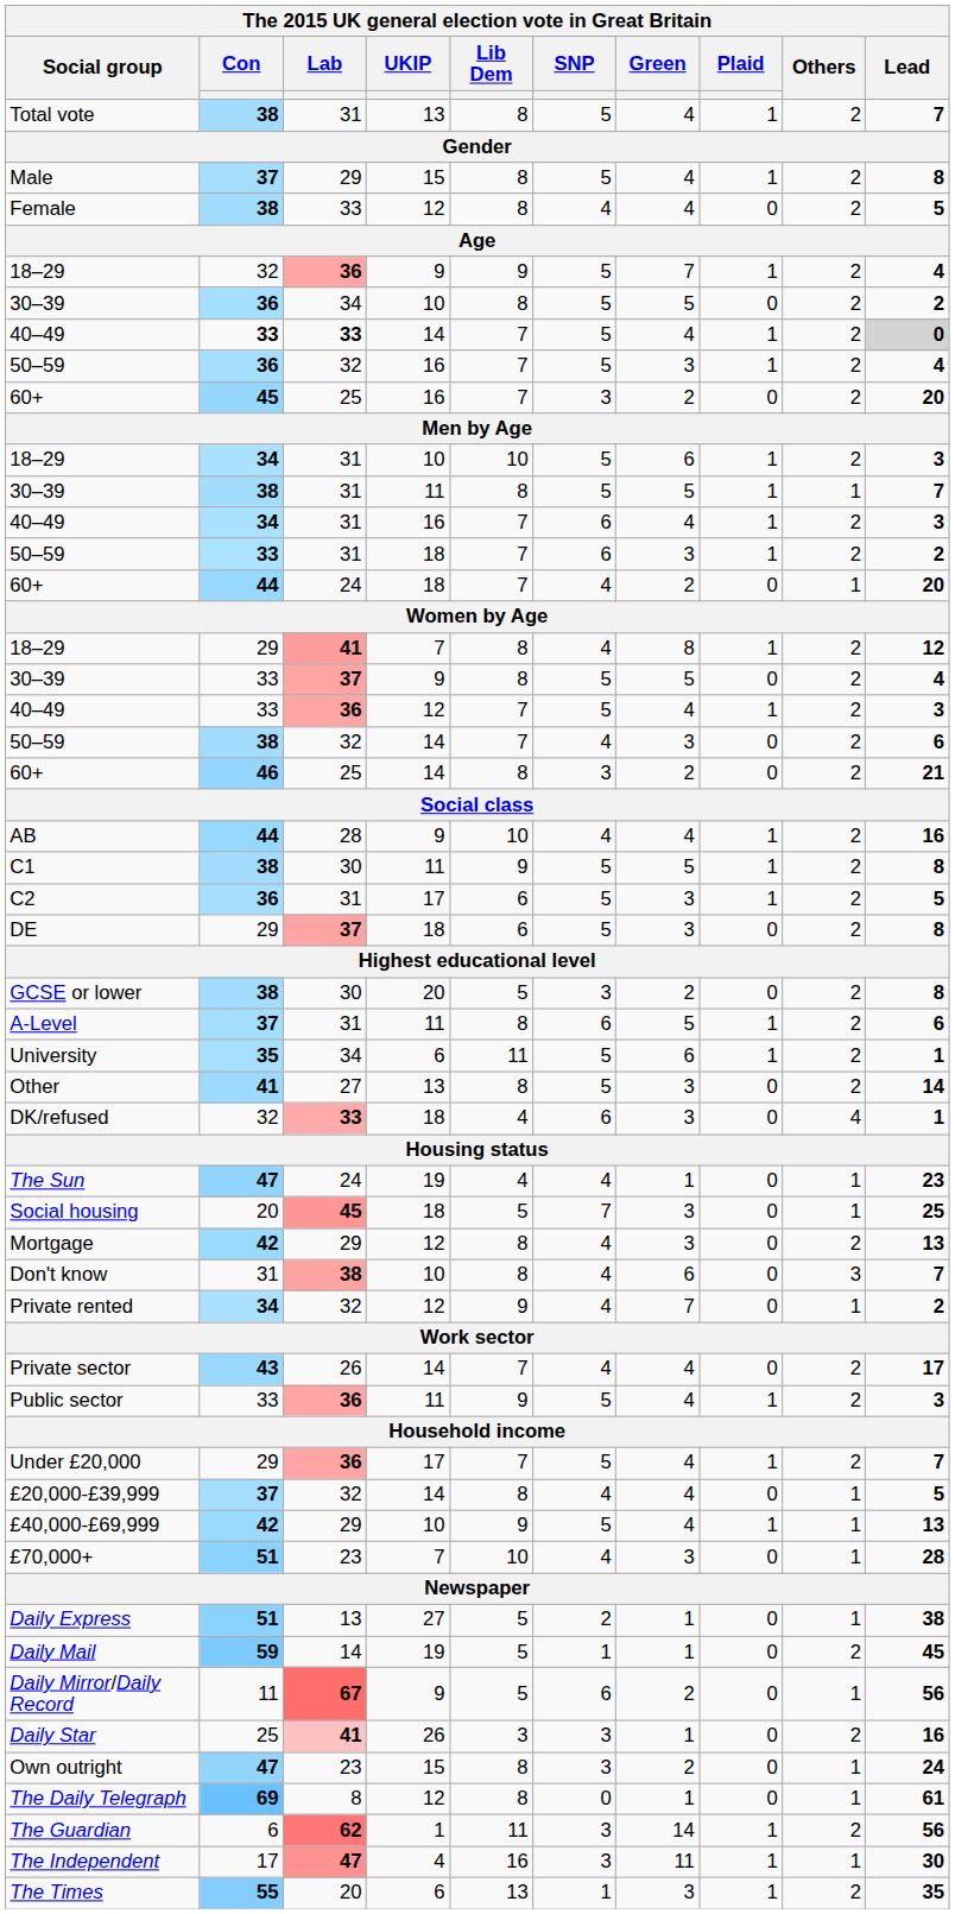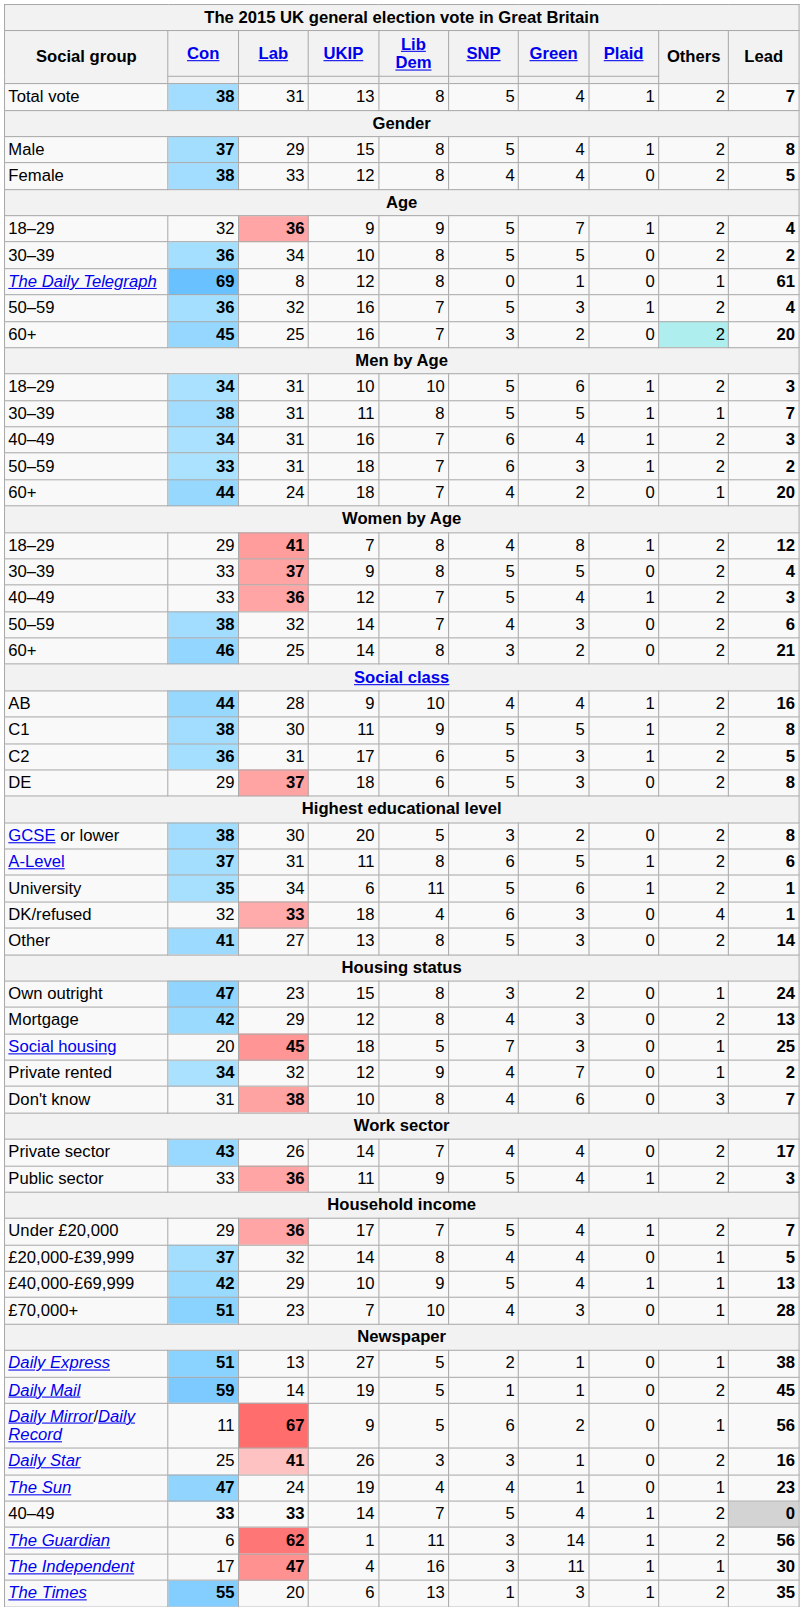rows swapped: 40–49 / 14 <-> The Daily Telegraph
60+ / 16 | Others: no background -> paleturquoise background
rows swapped: Other <-> DK/refused
rows swapped: Own outright <-> The Sun
rows swapped: Mortgage <-> Social housing
rows swapped: Private rented <-> Don't know
